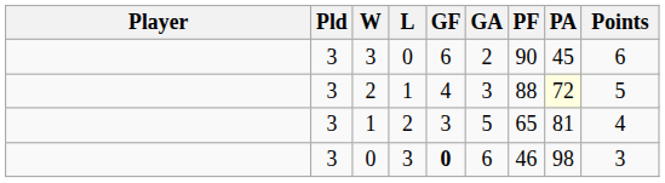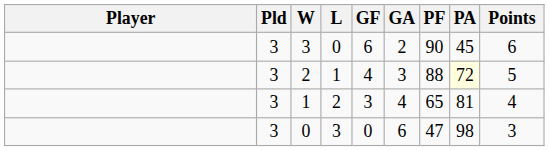row 4 | GA: 5 -> 4
row 5 | GF: bold -> normal
row 5 | PF: 46 -> 47
